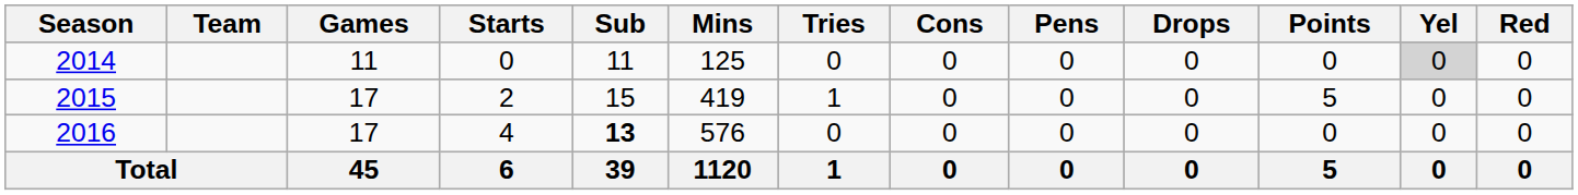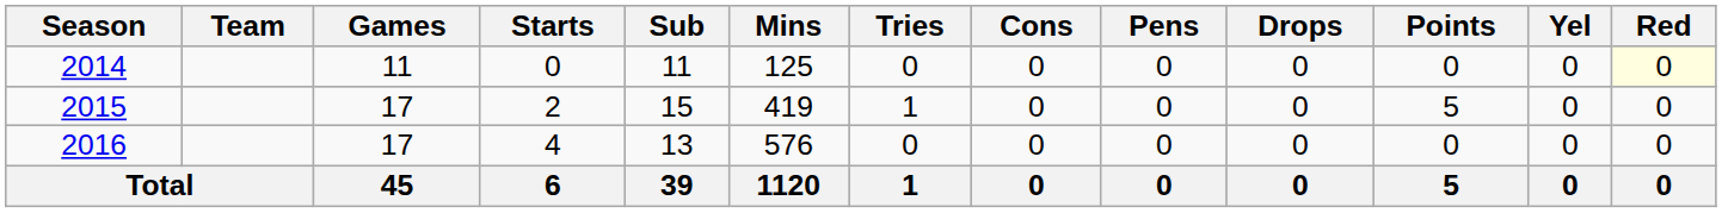2014 | Yel: lightgrey background -> no background
2014 | Red: no background -> lightyellow background
2016 | Sub: bold -> normal
